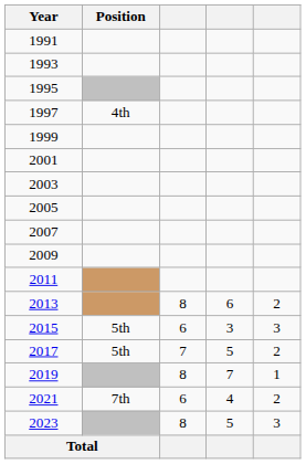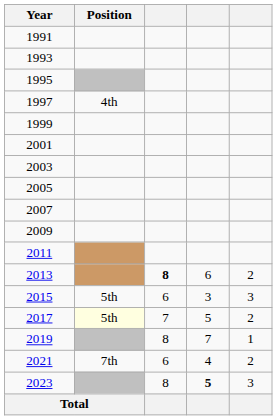2013 | column 3: normal -> bold
2017 | Position: no background -> lightyellow background
2023 | column 4: normal -> bold
